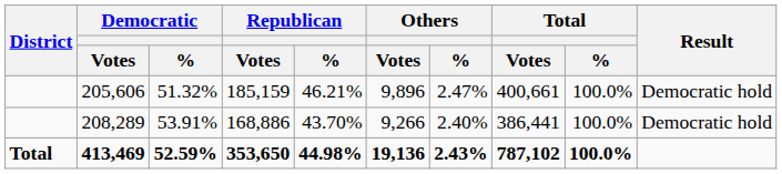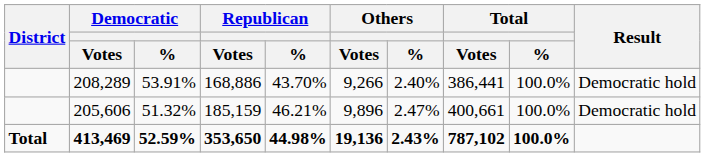rows swapped: 205,606 <-> 208,289
